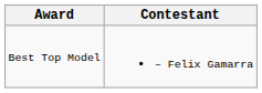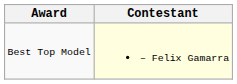Best Top Model | Contestant: no background -> lightyellow background
